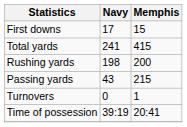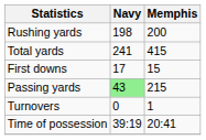rows swapped: First downs <-> Rushing yards
Passing yards | Navy: no background -> lightgreen background
